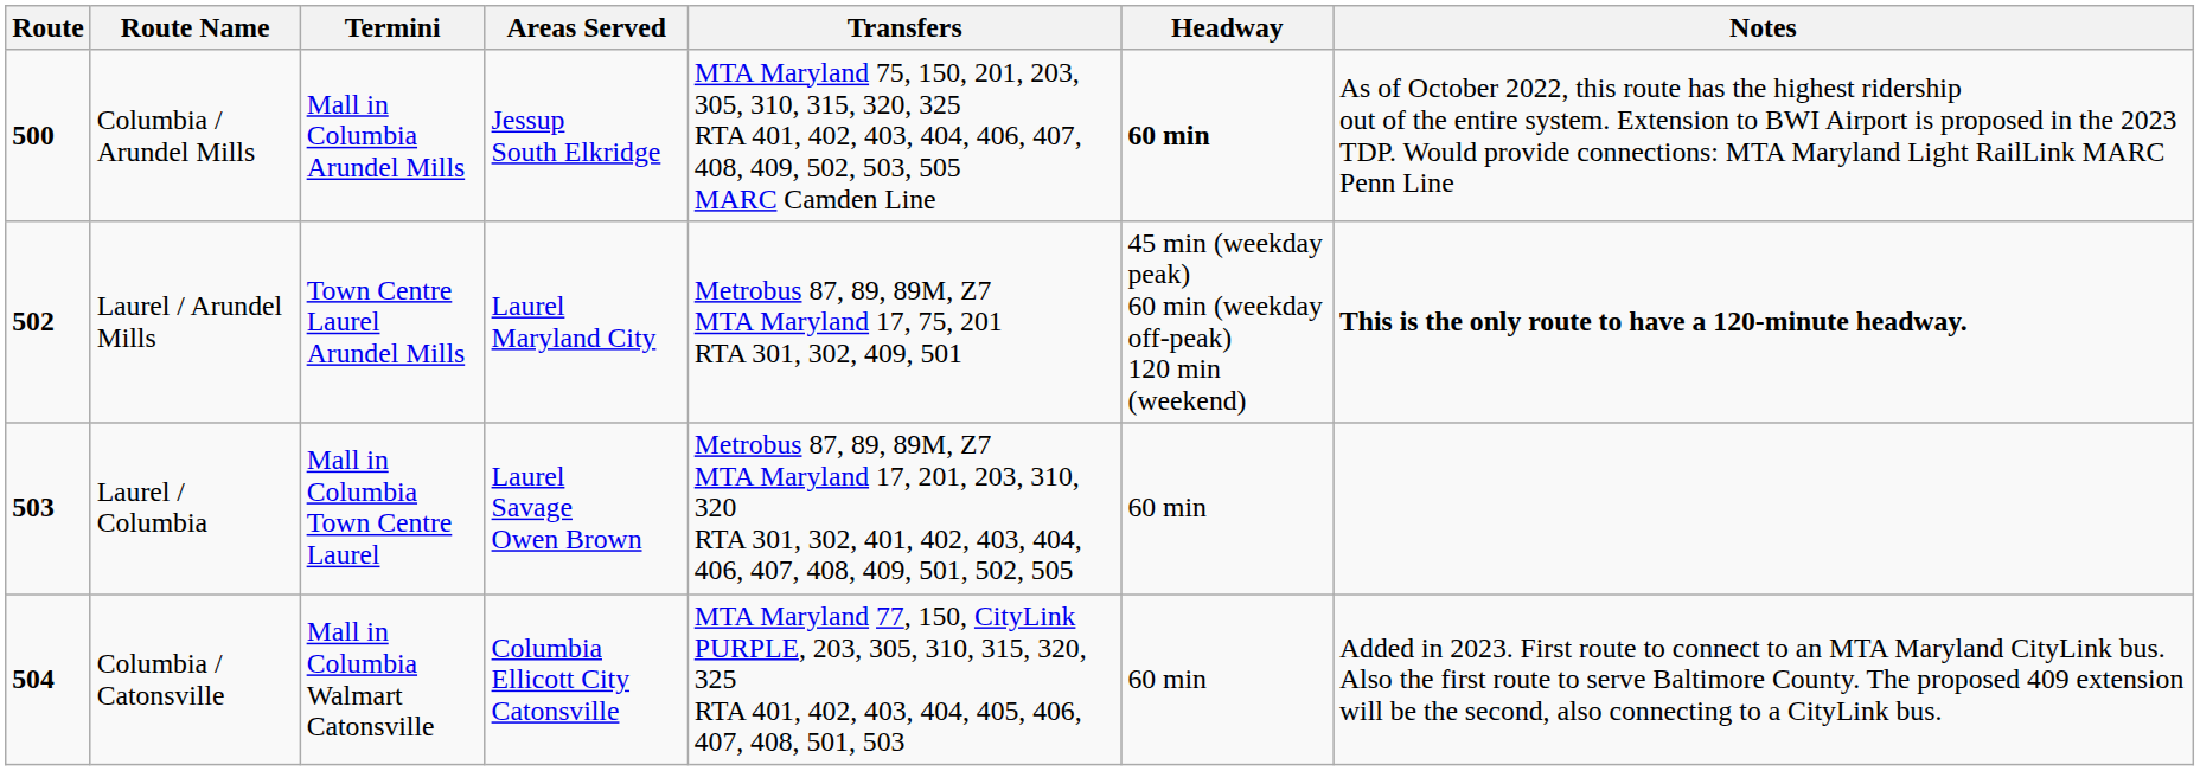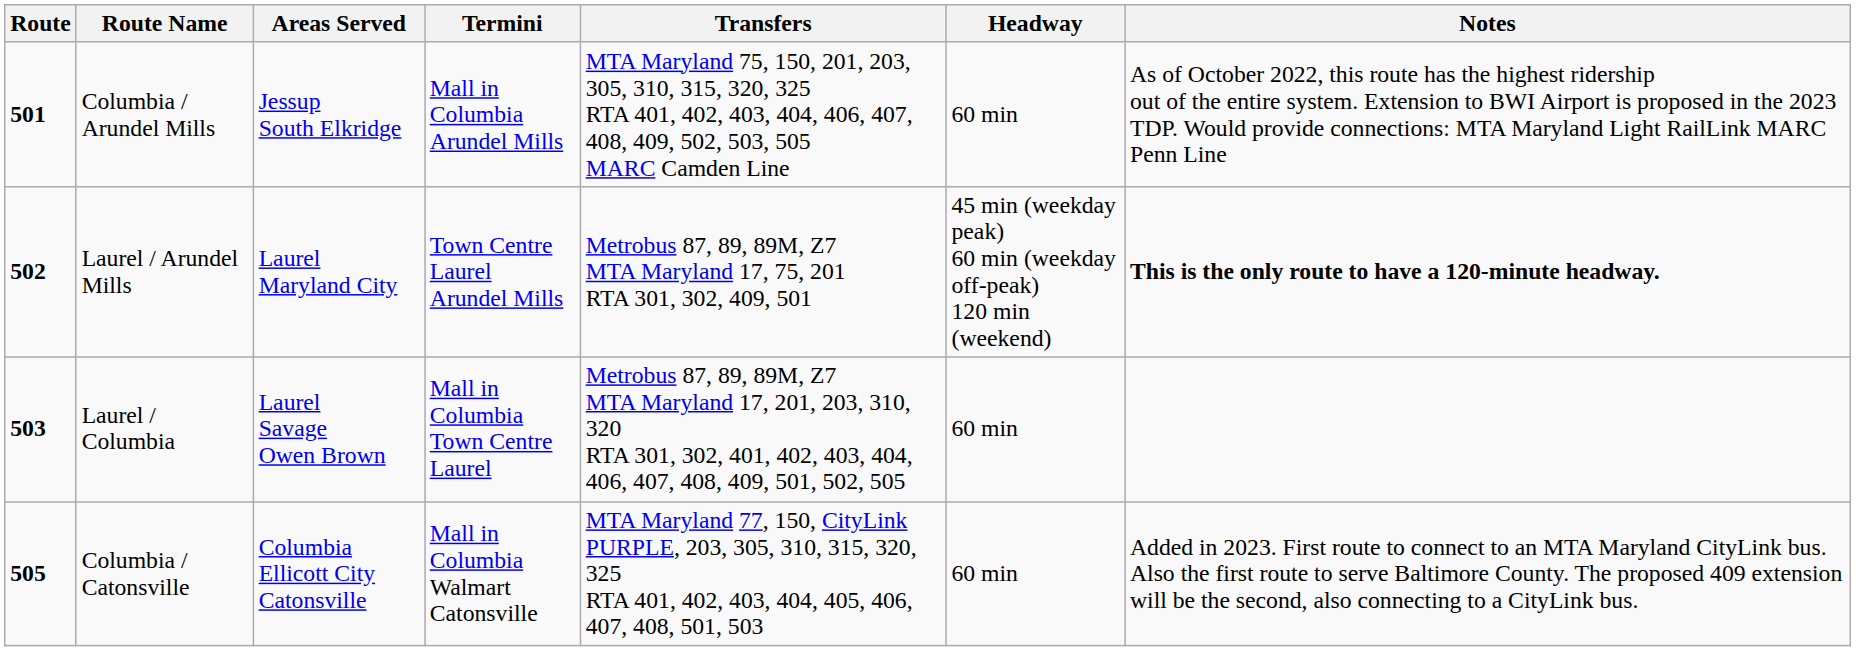columns swapped: Termini <-> Areas Served
Columbia / Arundel Mills | Route: 500 -> 501
Columbia / Arundel Mills | Headway: bold -> normal
Columbia / Catonsville | Route: 504 -> 505
